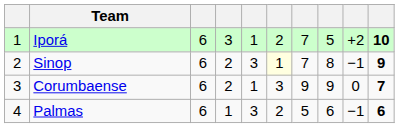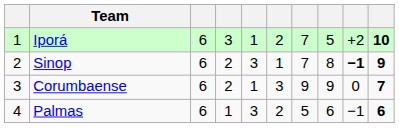Sinop | column 6: lightyellow background -> no background
Sinop | column 9: normal -> bold
